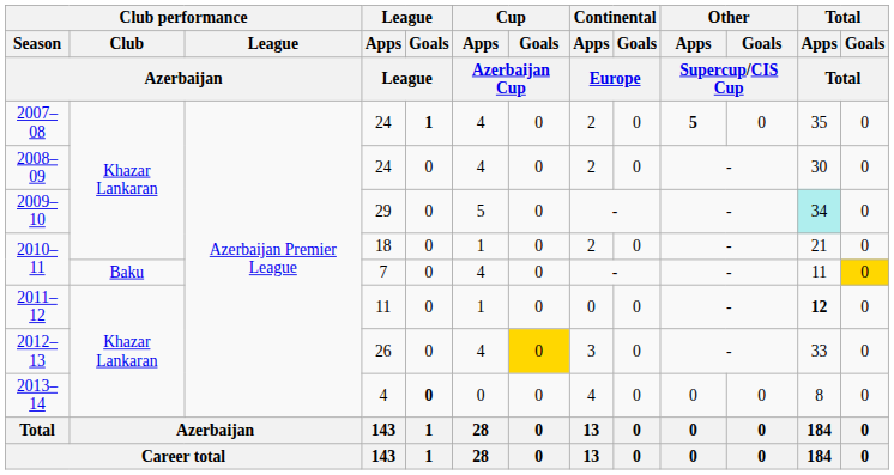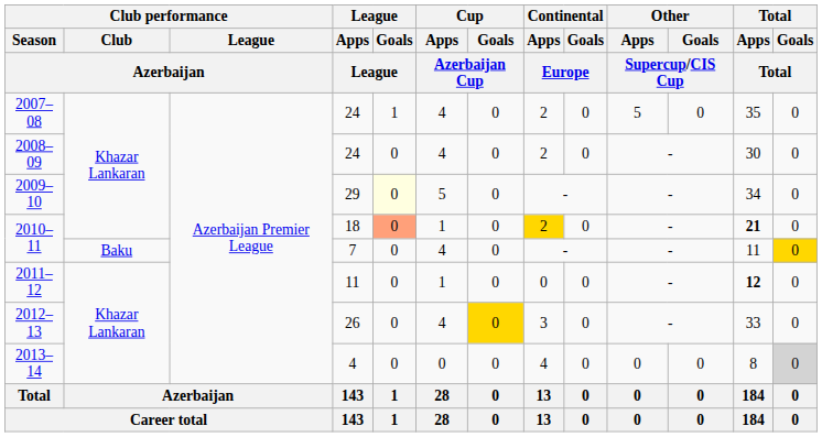2007–08 | League / Goals / League: bold -> normal
2007–08 | Other / Apps / Supercup/CIS Cup: bold -> normal
2009–10 | League / Goals / League: no background -> lightyellow background
2009–10 | Total / Apps / Total: paleturquoise background -> no background
2010–11 / 18 | League / Goals / League: no background -> lightsalmon background
2010–11 / 18 | Continental / Apps / Europe: no background -> gold background
2010–11 / 18 | Total / Apps / Total: normal -> bold
2013–14 | League / Goals / League: bold -> normal
2013–14 | Total / Goals / Total: no background -> lightgrey background
